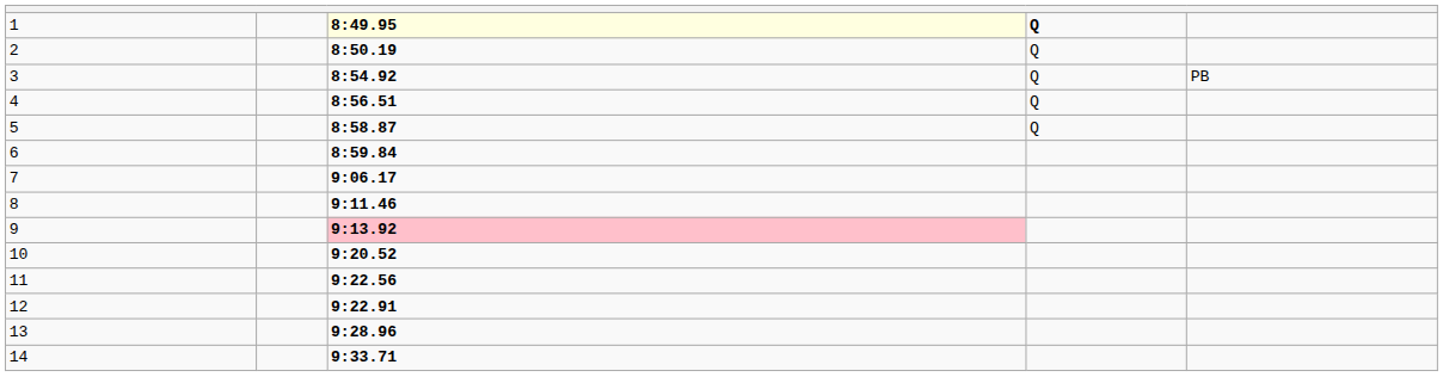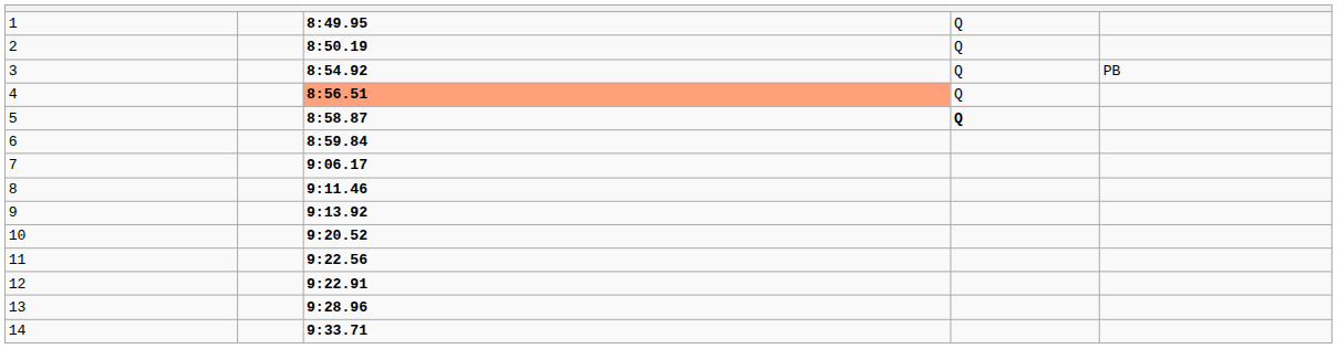1 | column 3: lightyellow background -> no background
1 | column 4: bold -> normal
4 | column 3: no background -> lightsalmon background
5 | column 4: normal -> bold
9 | column 3: pink background -> no background
